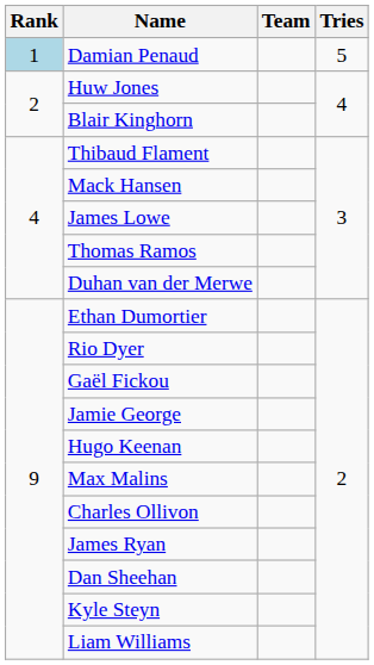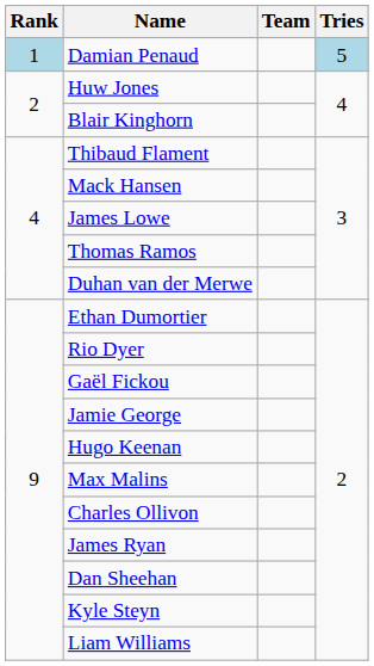Damian Penaud | Tries: no background -> lightblue background
